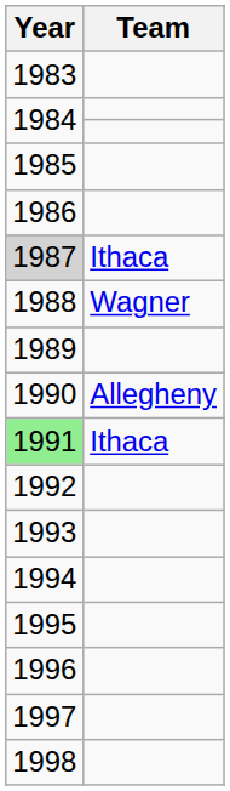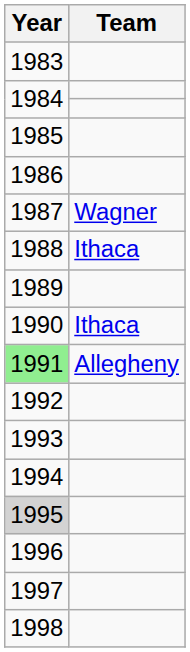row 7 | Year: lightgrey background -> no background
row 7 | Team: Ithaca -> Wagner
row 8 | Team: Wagner -> Ithaca
row 10 | Team: Allegheny -> Ithaca
row 11 | Team: Ithaca -> Allegheny
row 15 | Year: no background -> lightgrey background
